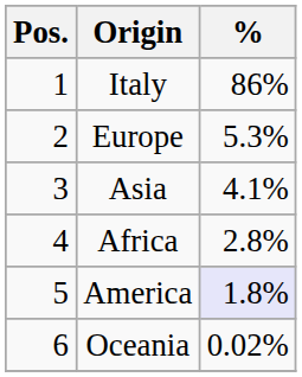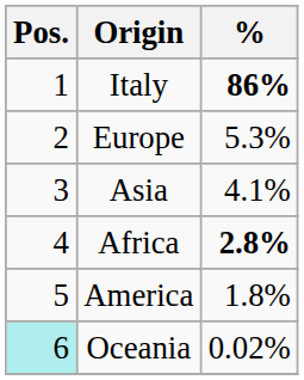Italy | %: normal -> bold
Africa | %: normal -> bold
America | %: lavender background -> no background
Oceania | Pos.: no background -> paleturquoise background
